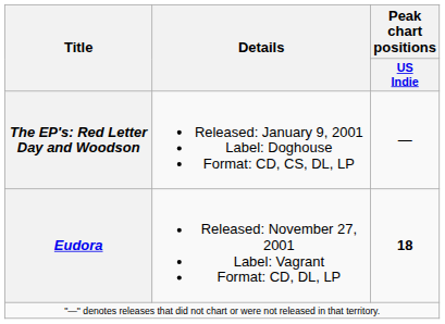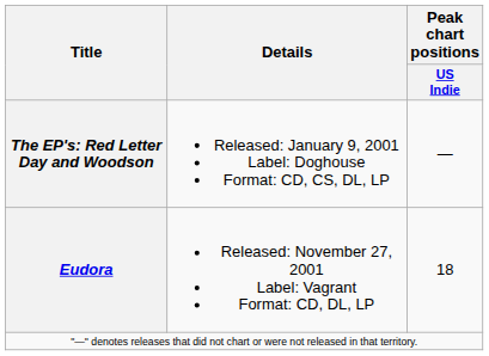Eudora | Peak chart positions / US Indie: bold -> normal
